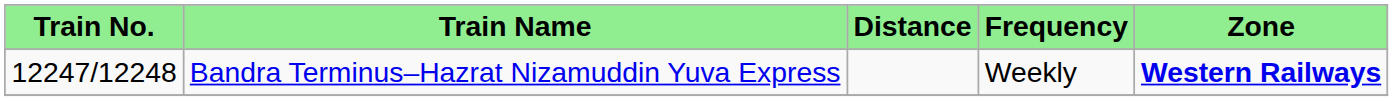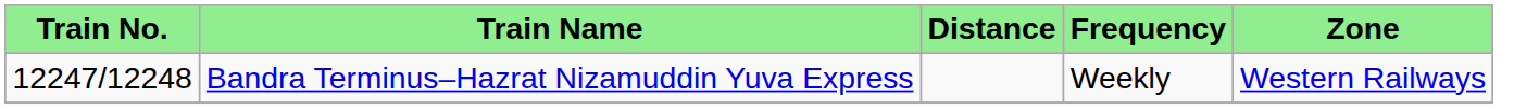Bandra Terminus–Hazrat Nizamuddin Yuva Express | Zone: bold -> normal
